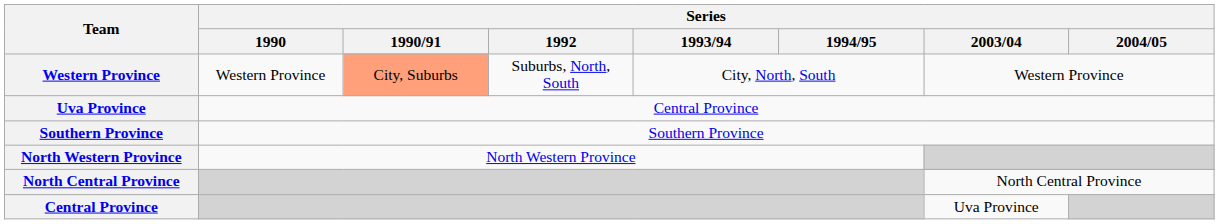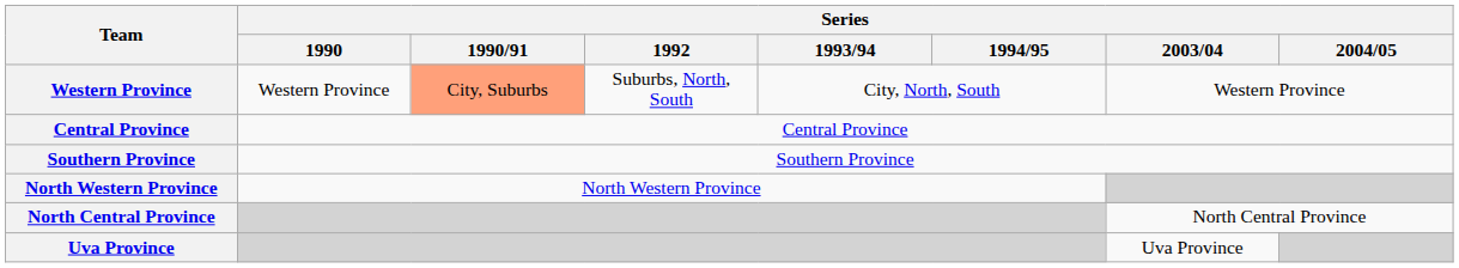row 4 | Team: Uva Province -> Central Province
row 8 | Team: Central Province -> Uva Province
